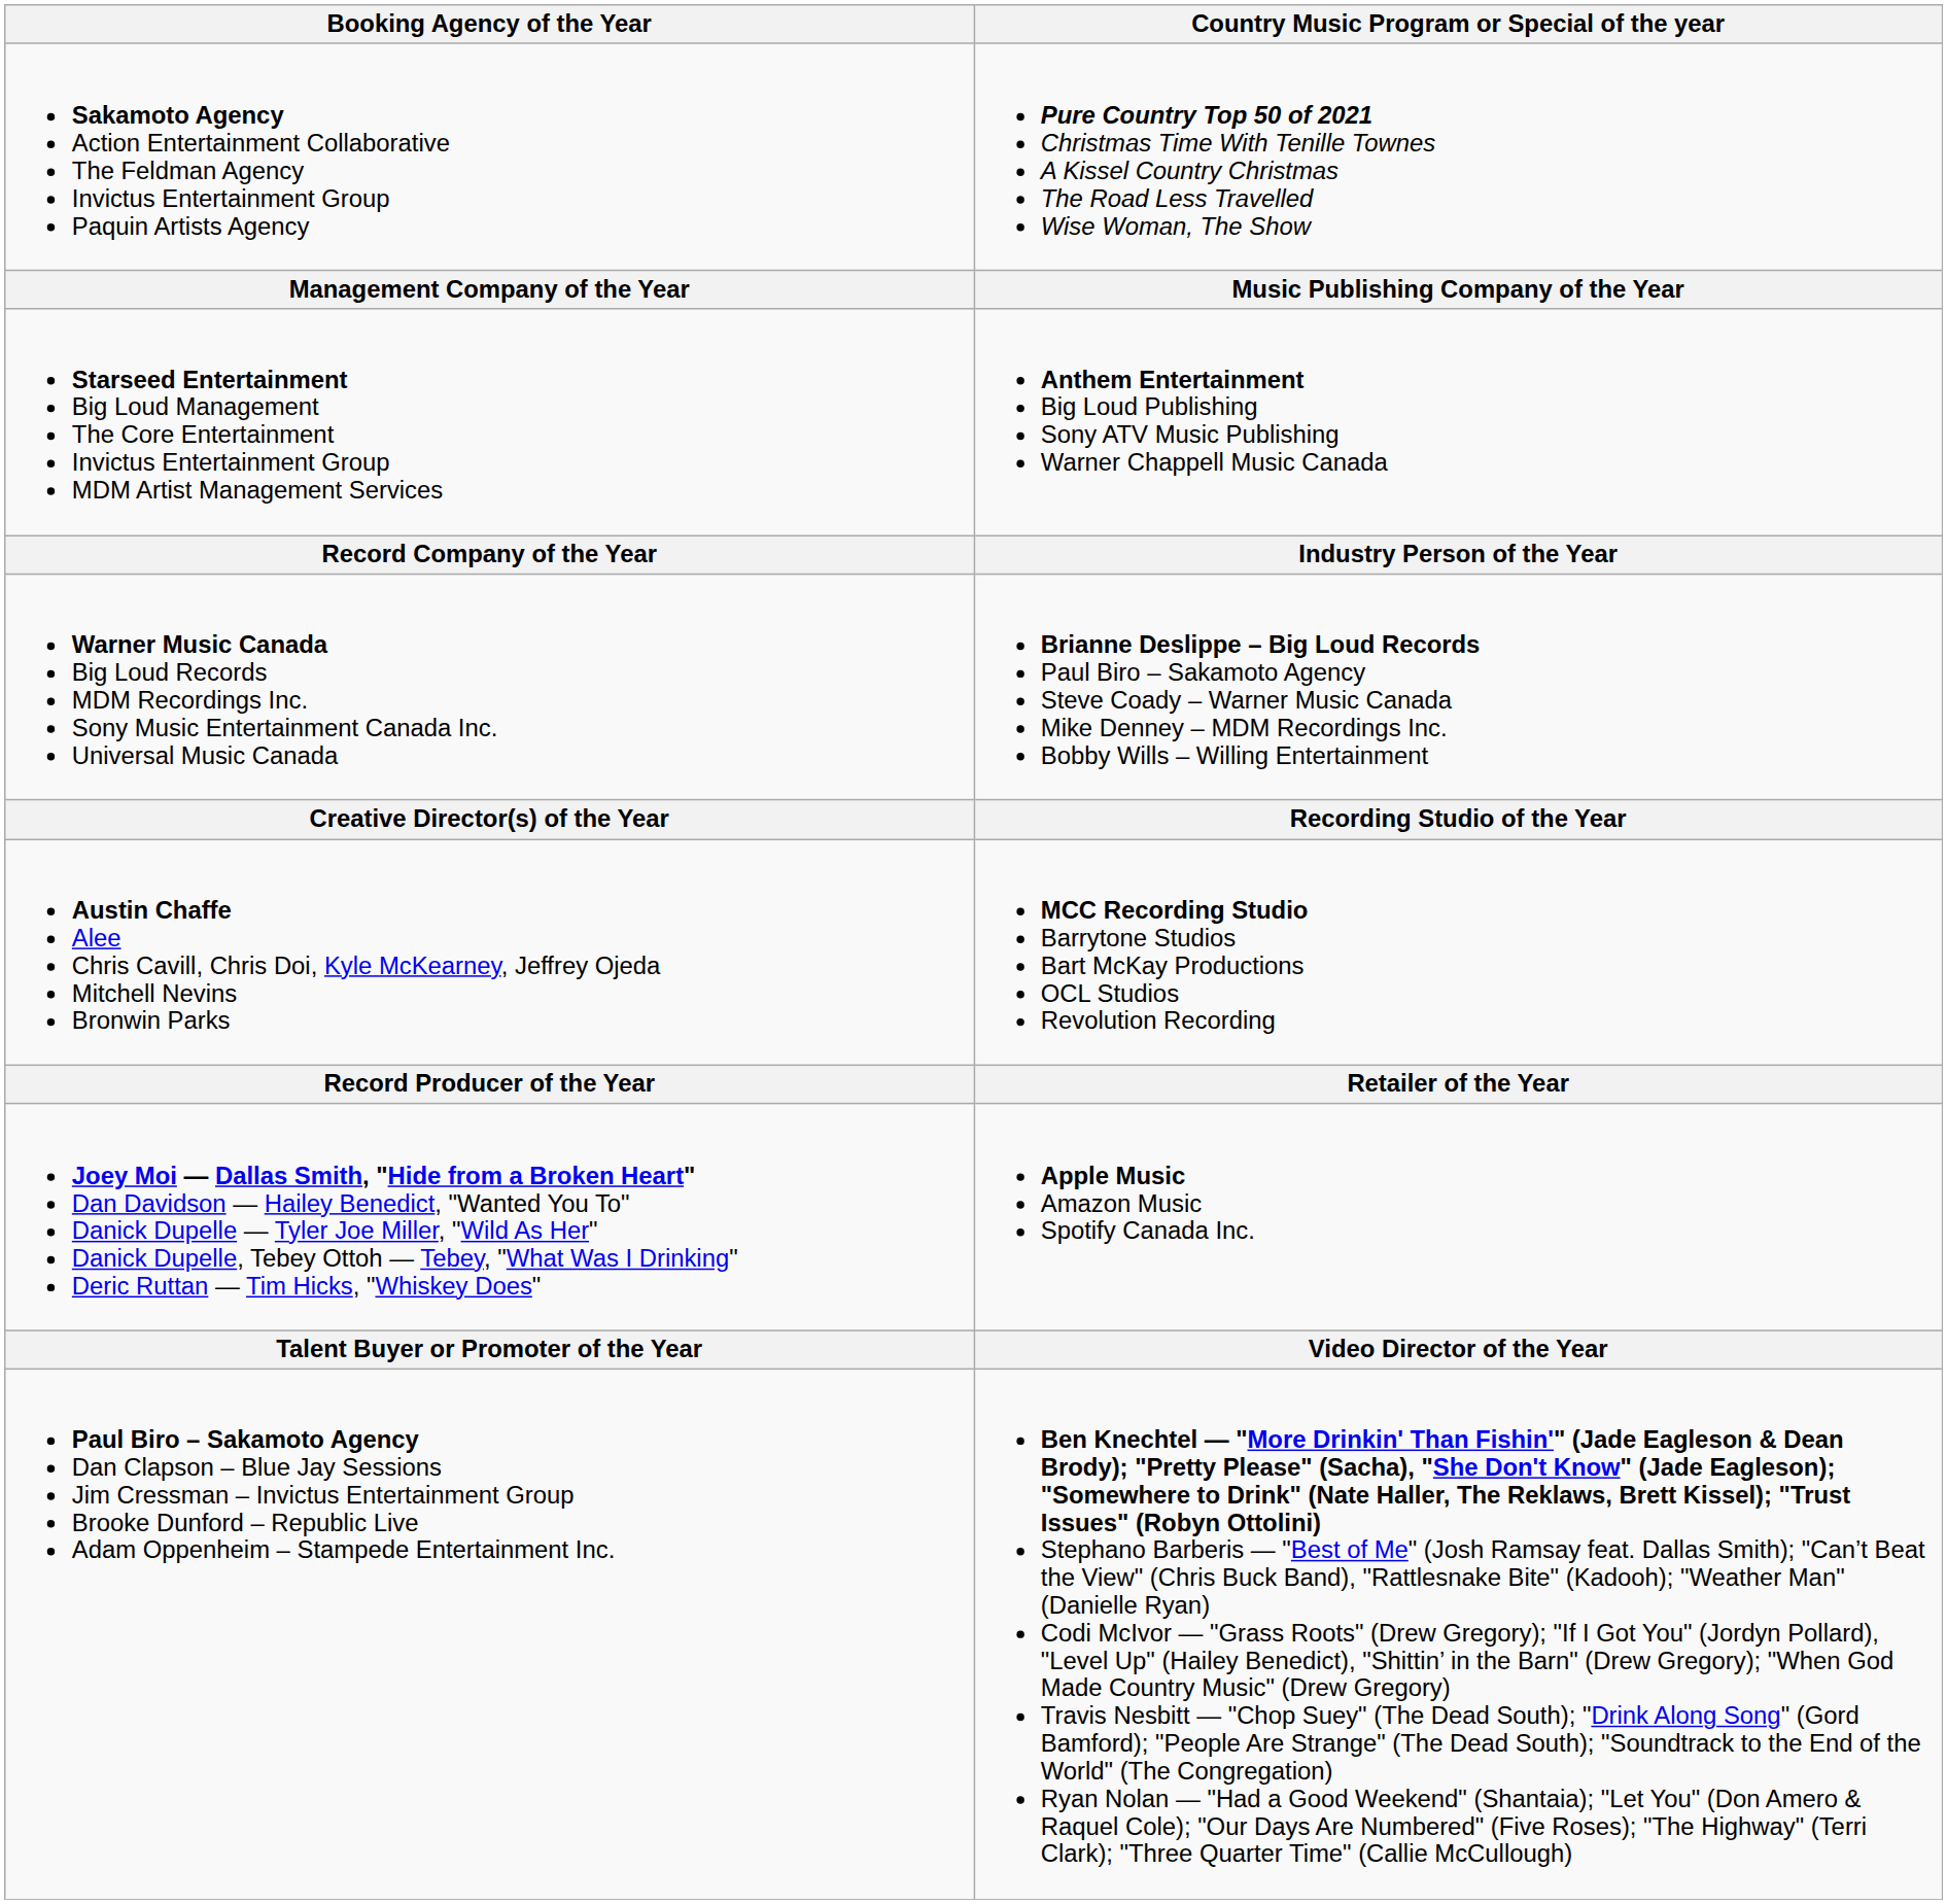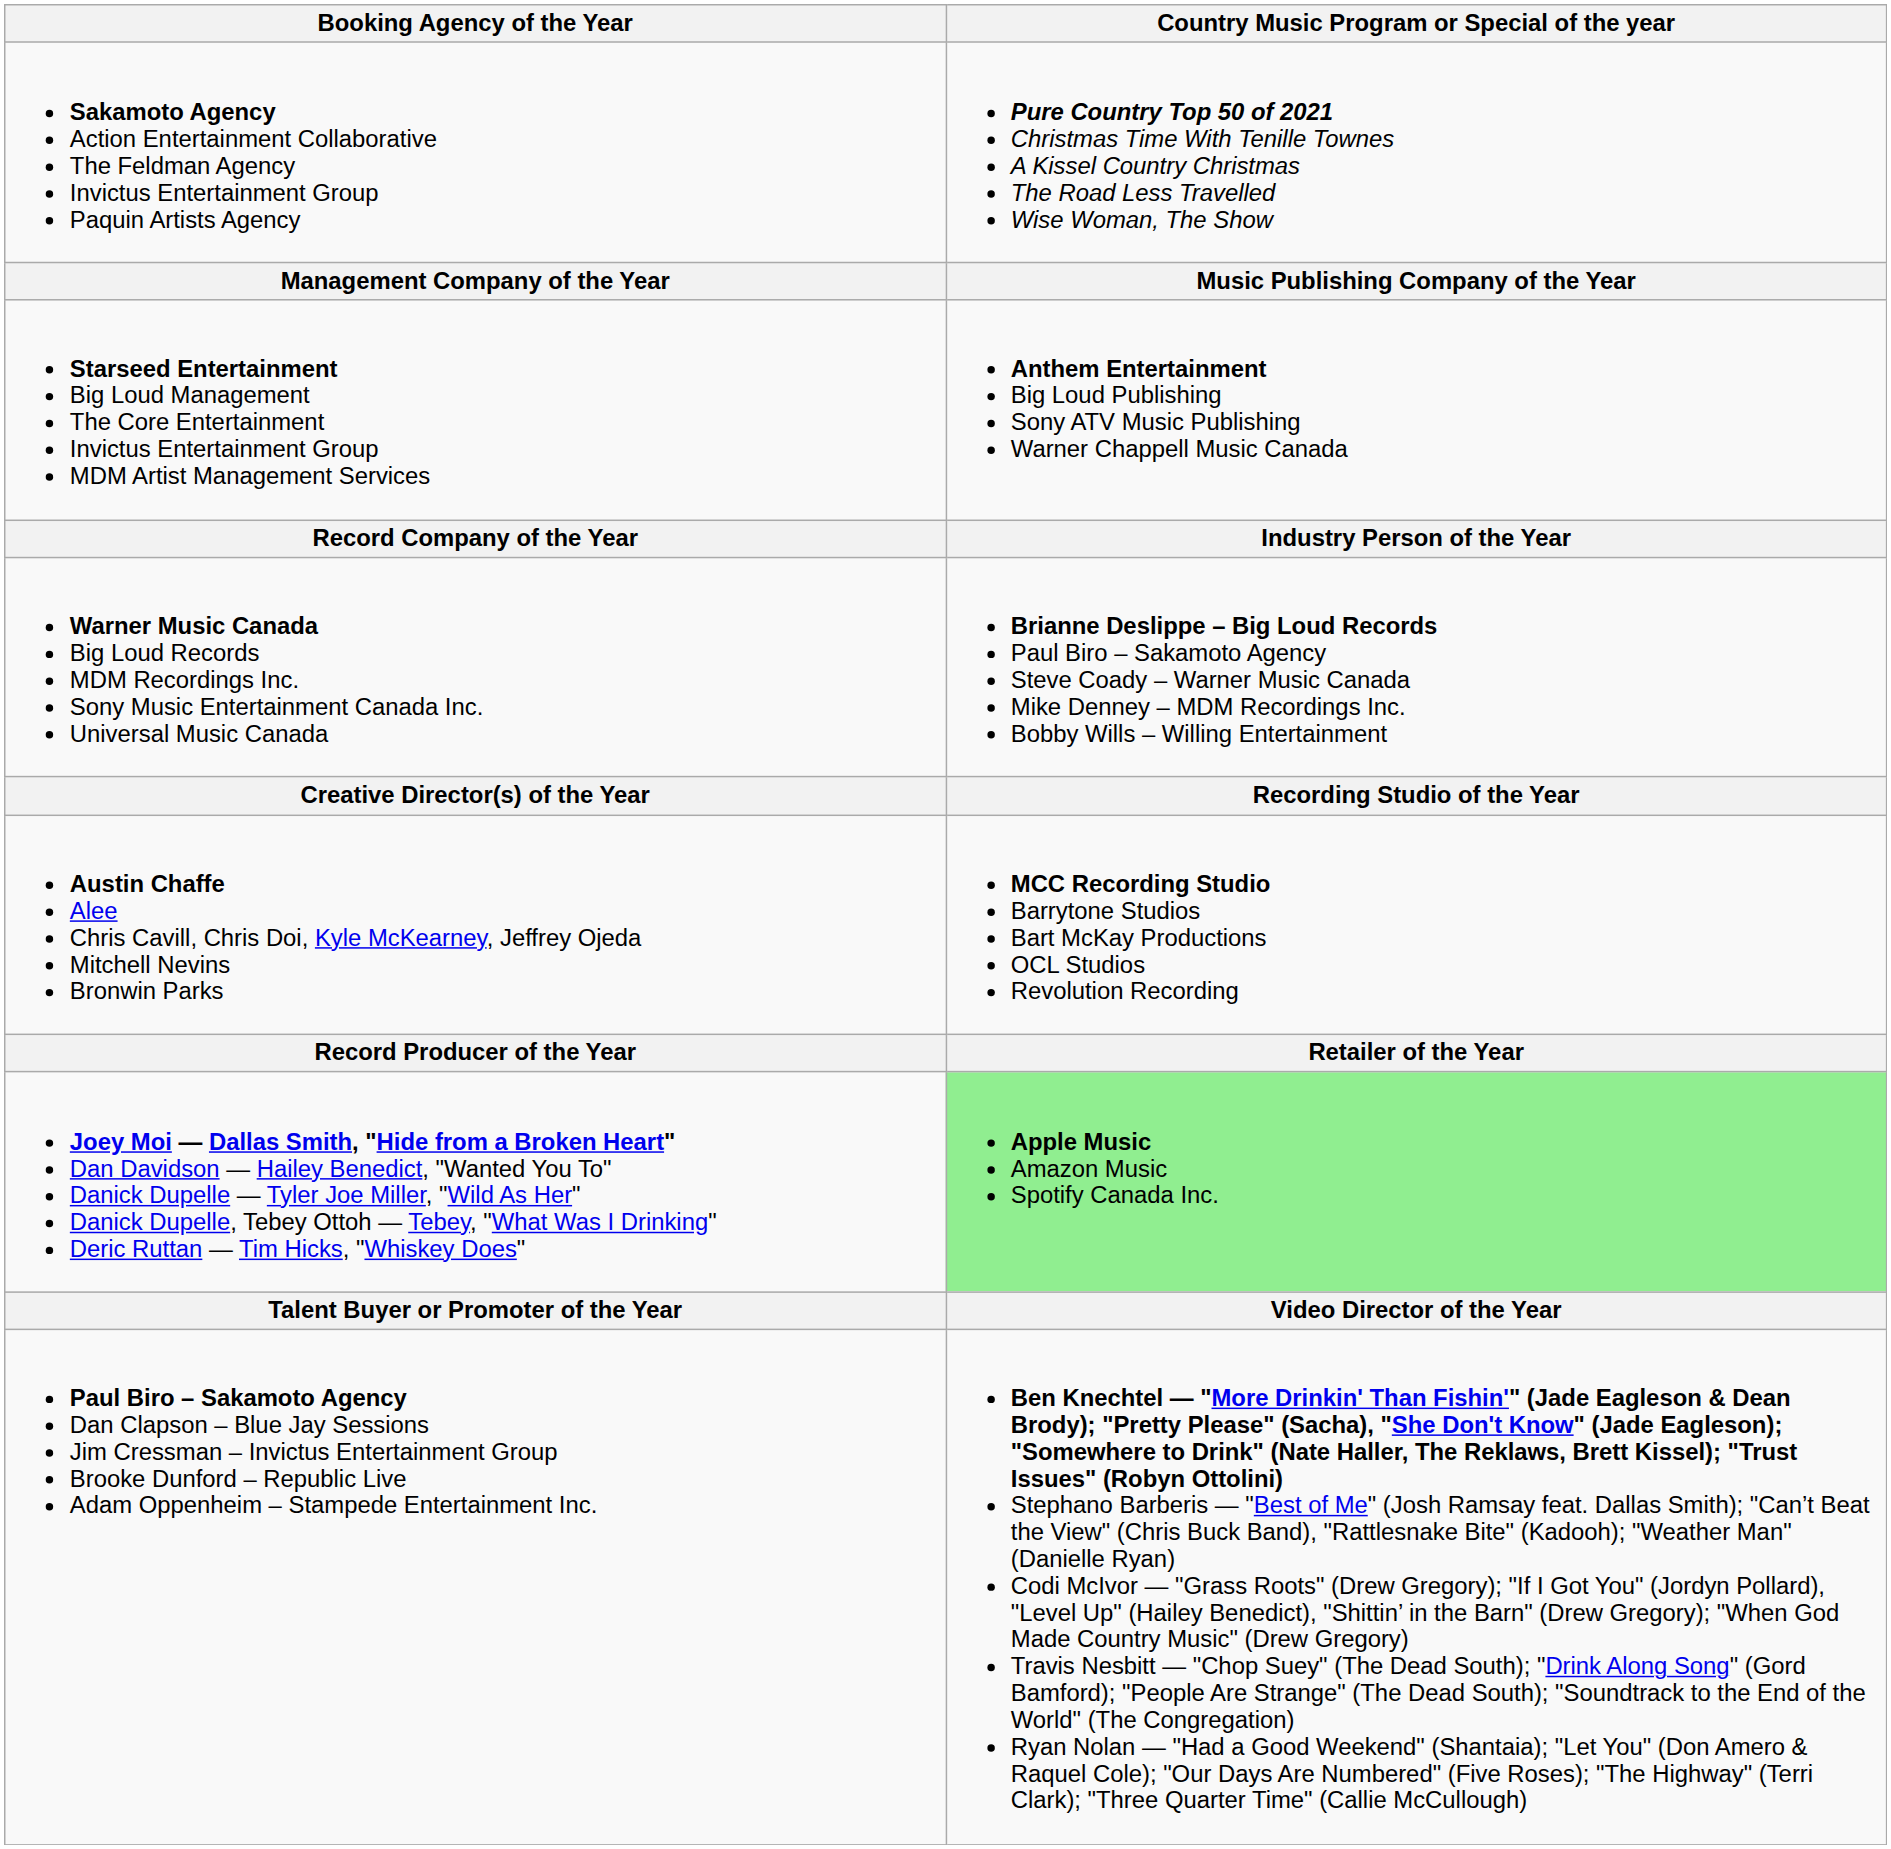row 10 | Country Music Program or Special of the year: no background -> lightgreen background
